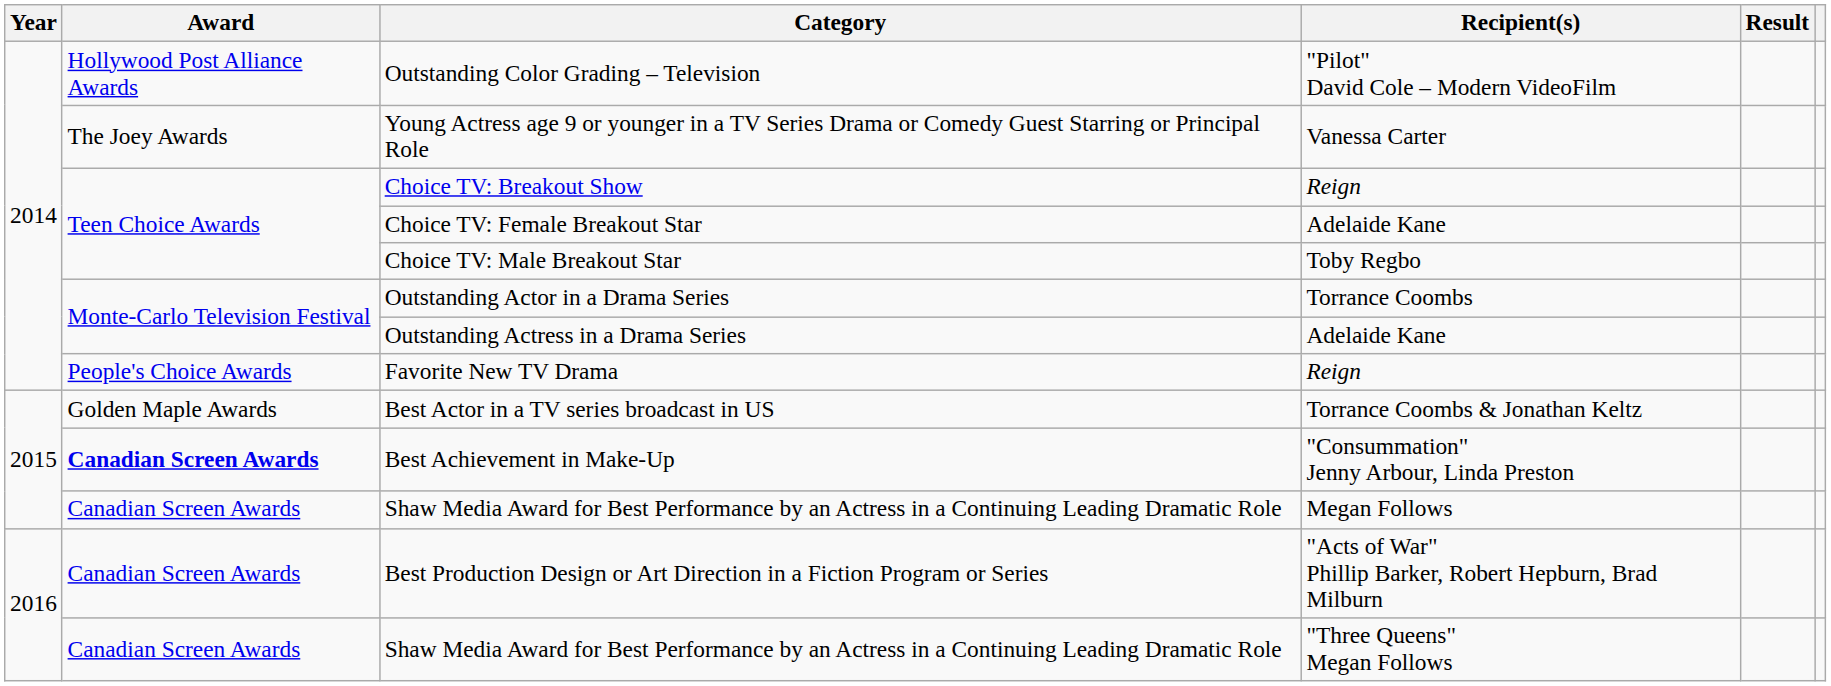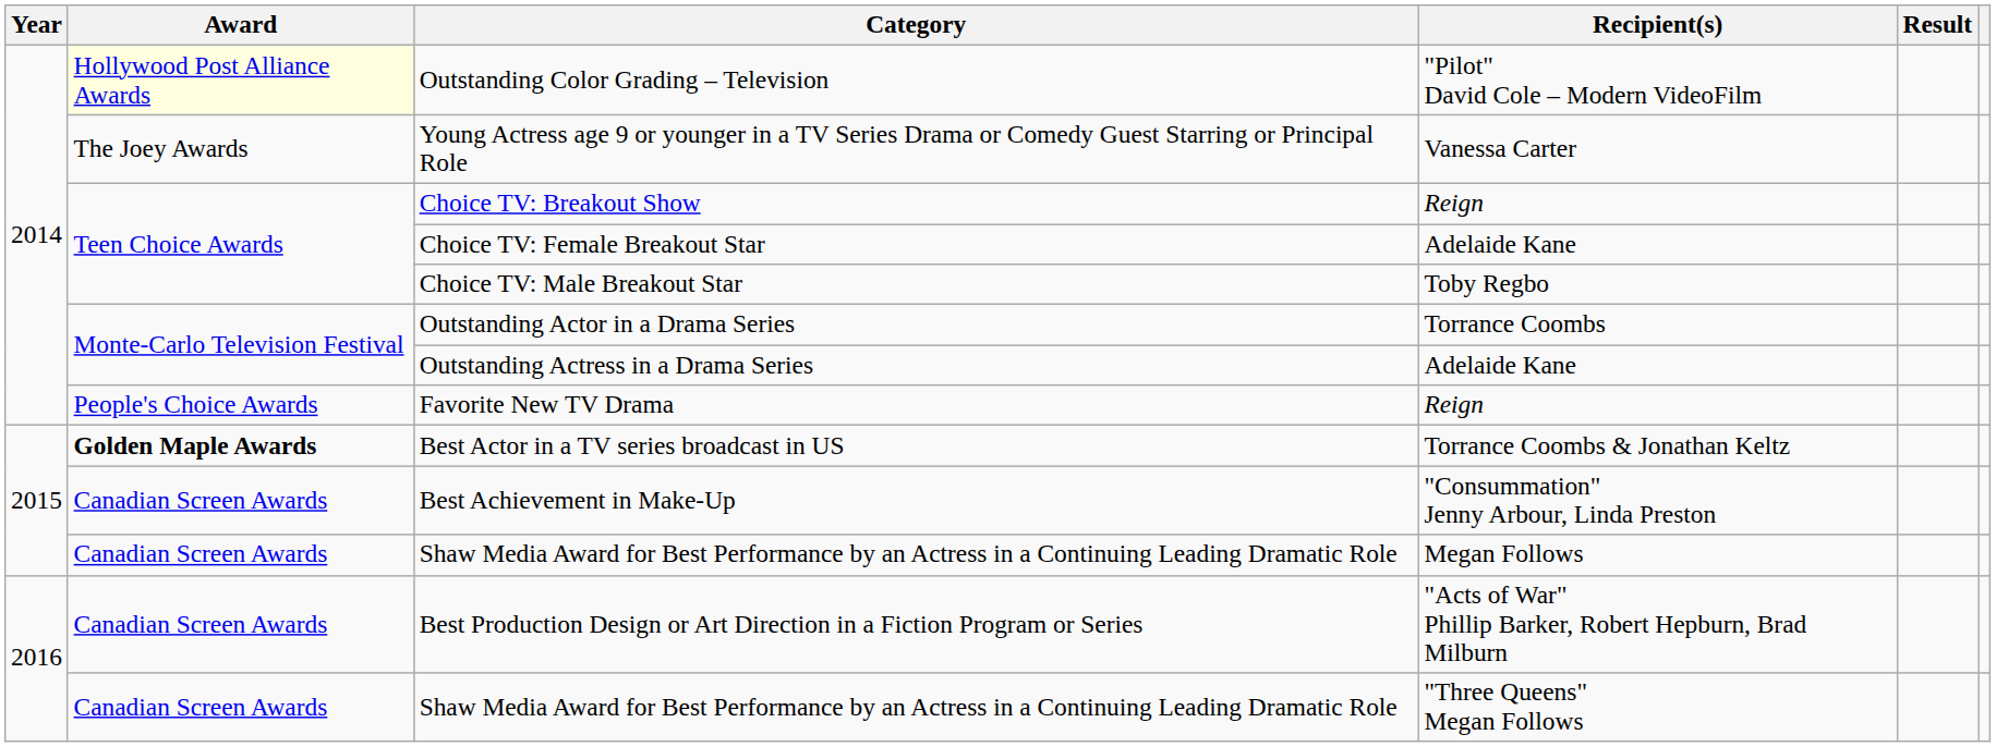Outstanding Color Grading – Television | Award: no background -> lightyellow background
Best Actor in a TV series broadcast in US | Award: normal -> bold
Best Achievement in Make-Up | Award: bold -> normal
